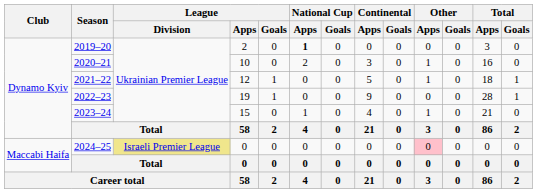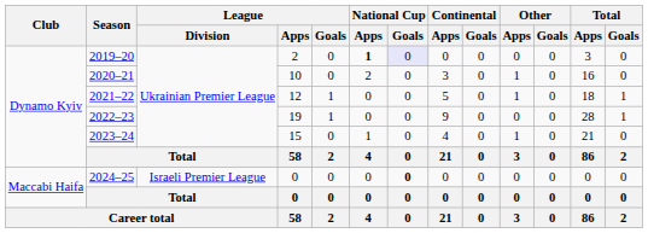2019–20 | National Cup / Goals: no background -> lavender background
2024–25 | League / Division: khaki background -> no background
2024–25 | National Cup / Goals: normal -> bold
2024–25 | Other / Apps: pink background -> no background
